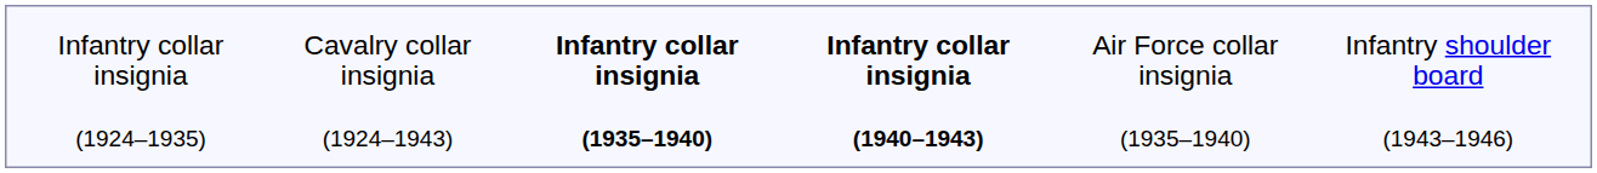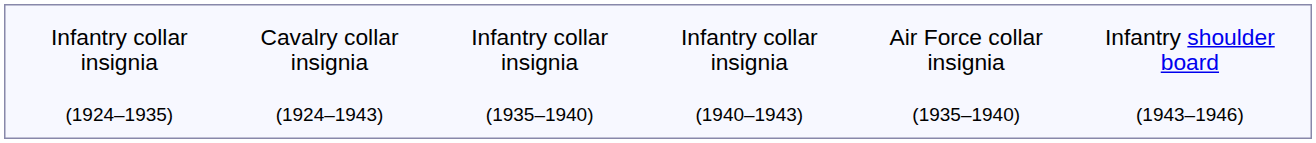Infantry collar insignia (1924–1935) | column 3: bold -> normal
Infantry collar insignia (1924–1935) | column 4: bold -> normal
